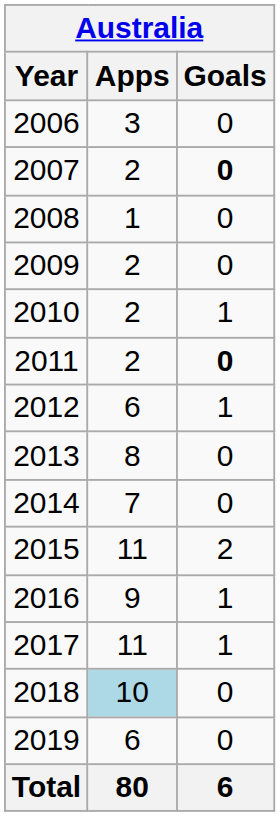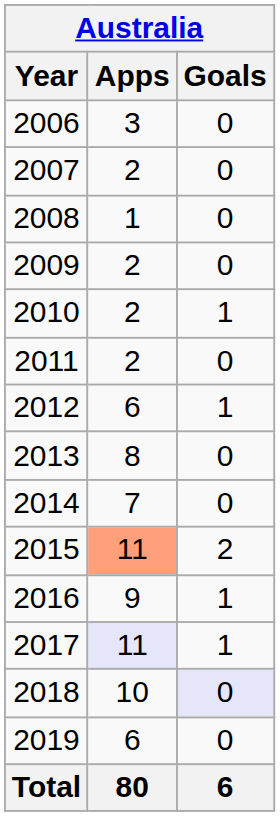2007 | Goals: bold -> normal
2011 | Goals: bold -> normal
2015 | Apps: no background -> lightsalmon background
2017 | Apps: no background -> lavender background
2018 | Apps: lightblue background -> no background
2018 | Goals: no background -> lavender background
